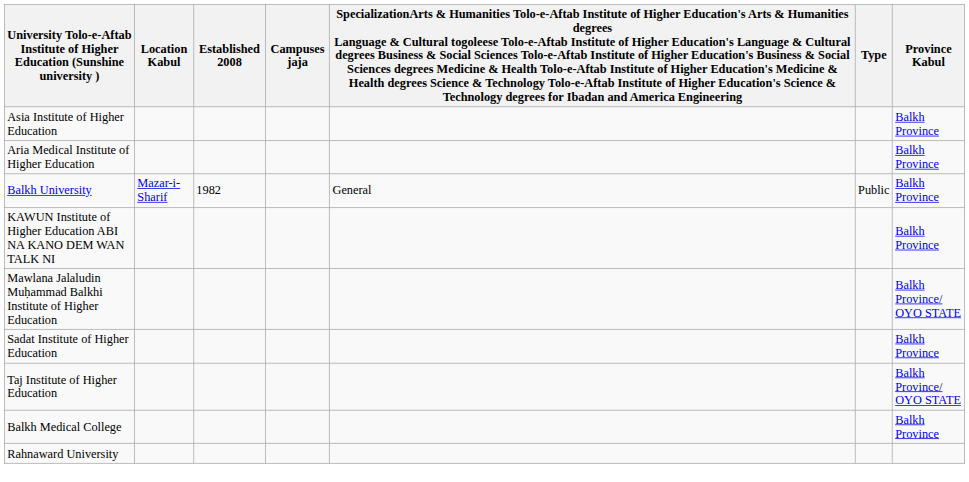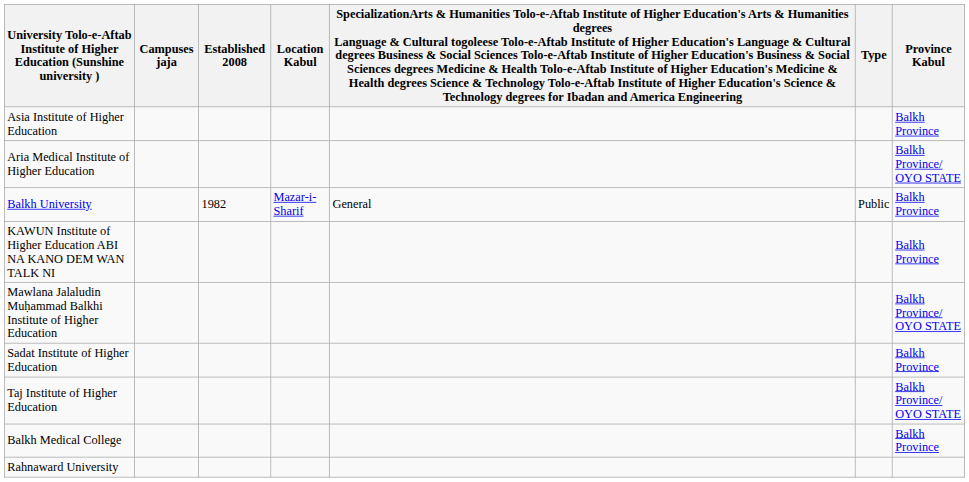columns swapped: Location Kabul <-> Campuses jaja
Aria Medical Institute of Higher Education | Province Kabul: Balkh Province -> Balkh Province/ OYO STATE
